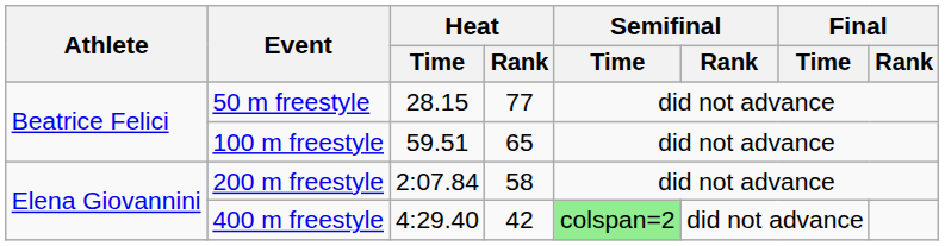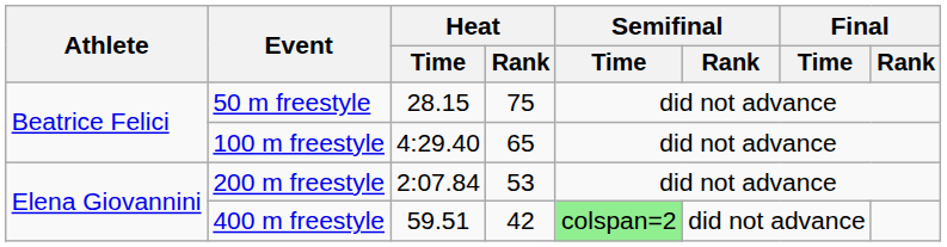50 m freestyle | Heat / Rank: 77 -> 75
100 m freestyle | Heat / Time: 59.51 -> 4:29.40
200 m freestyle | Heat / Rank: 58 -> 53
400 m freestyle | Heat / Time: 4:29.40 -> 59.51
